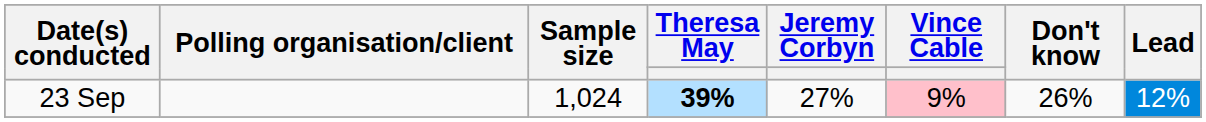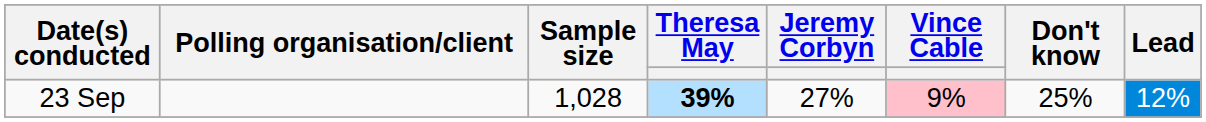23 Sep | Sample size: 1,024 -> 1,028
23 Sep | Don't know: 26% -> 25%
